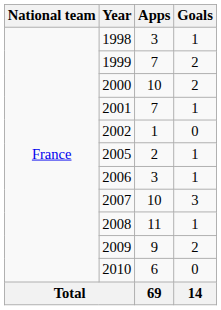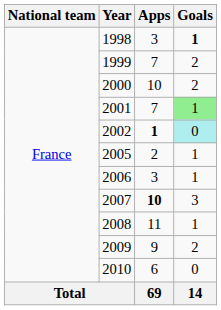1998 | Goals: normal -> bold
2001 | Goals: no background -> lightgreen background
2002 | Apps: normal -> bold
2002 | Goals: no background -> paleturquoise background
2007 | Apps: normal -> bold
